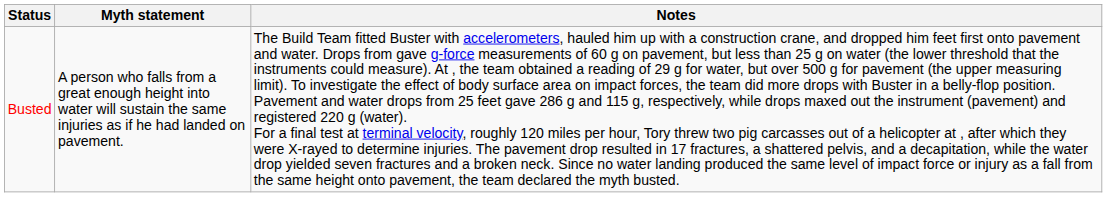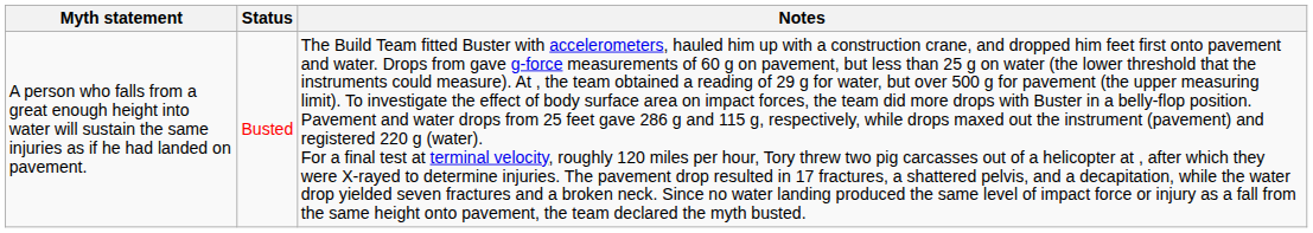columns swapped: Myth statement <-> Status
